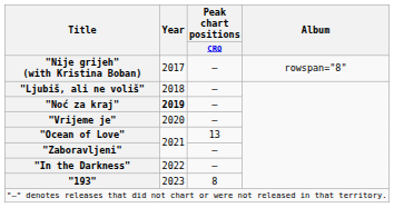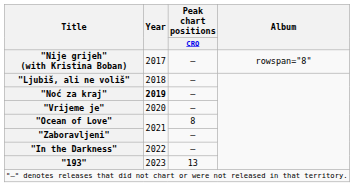"Ocean of Love" | Peak chart positions / CRO: 13 -> 8
"193" | Peak chart positions / CRO: 8 -> 13
